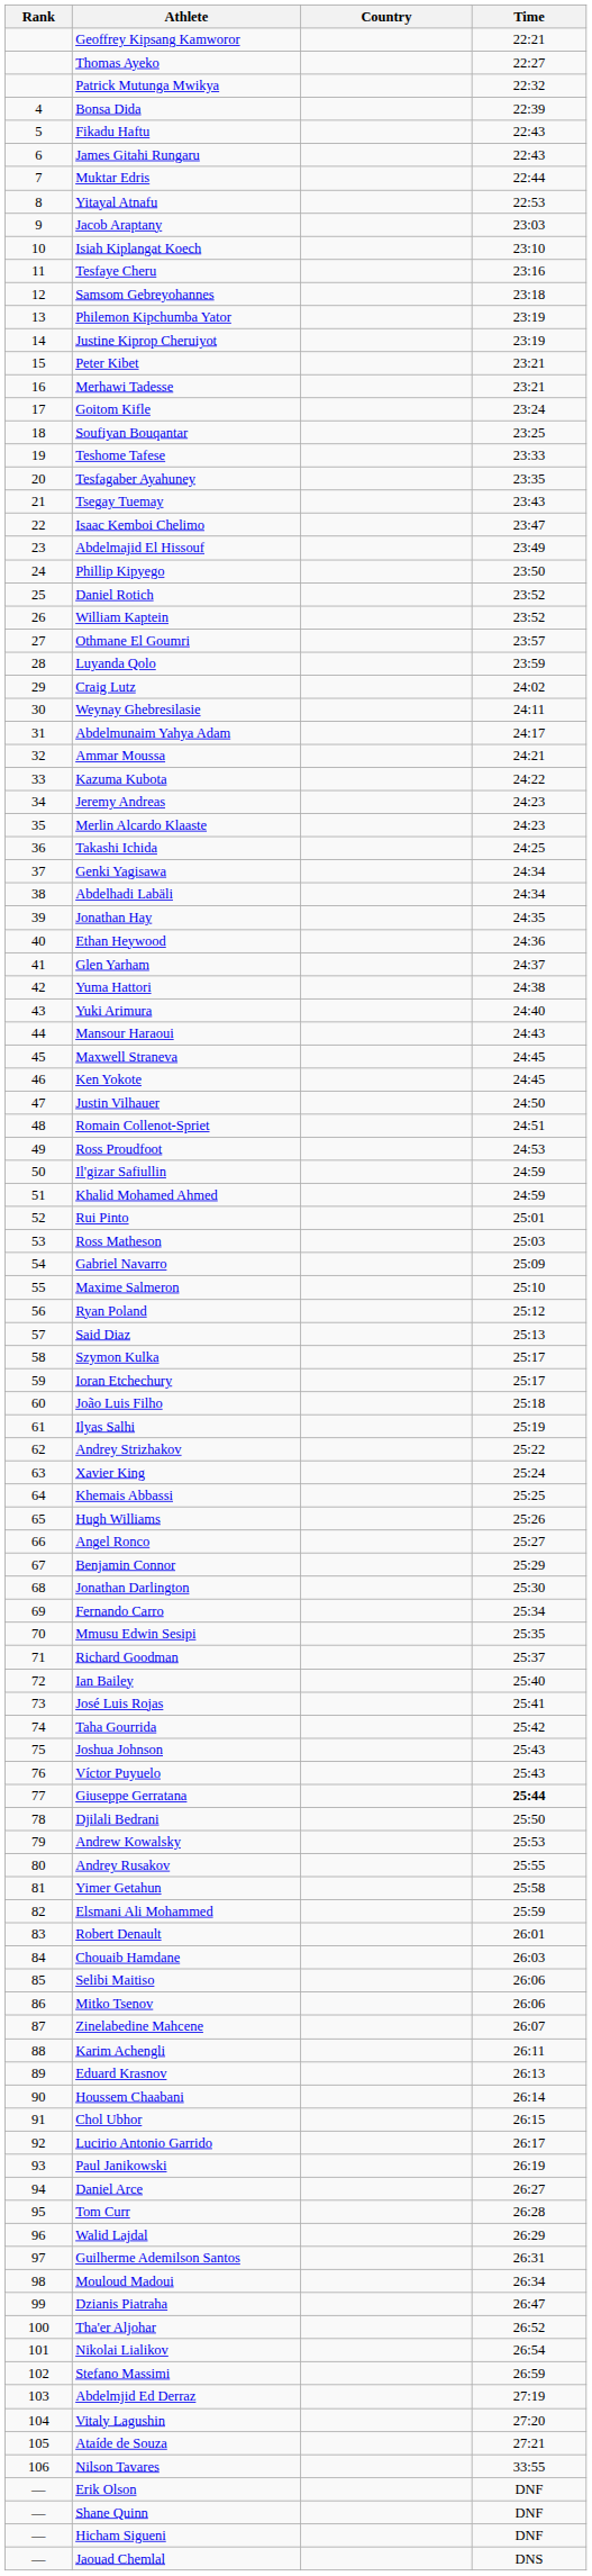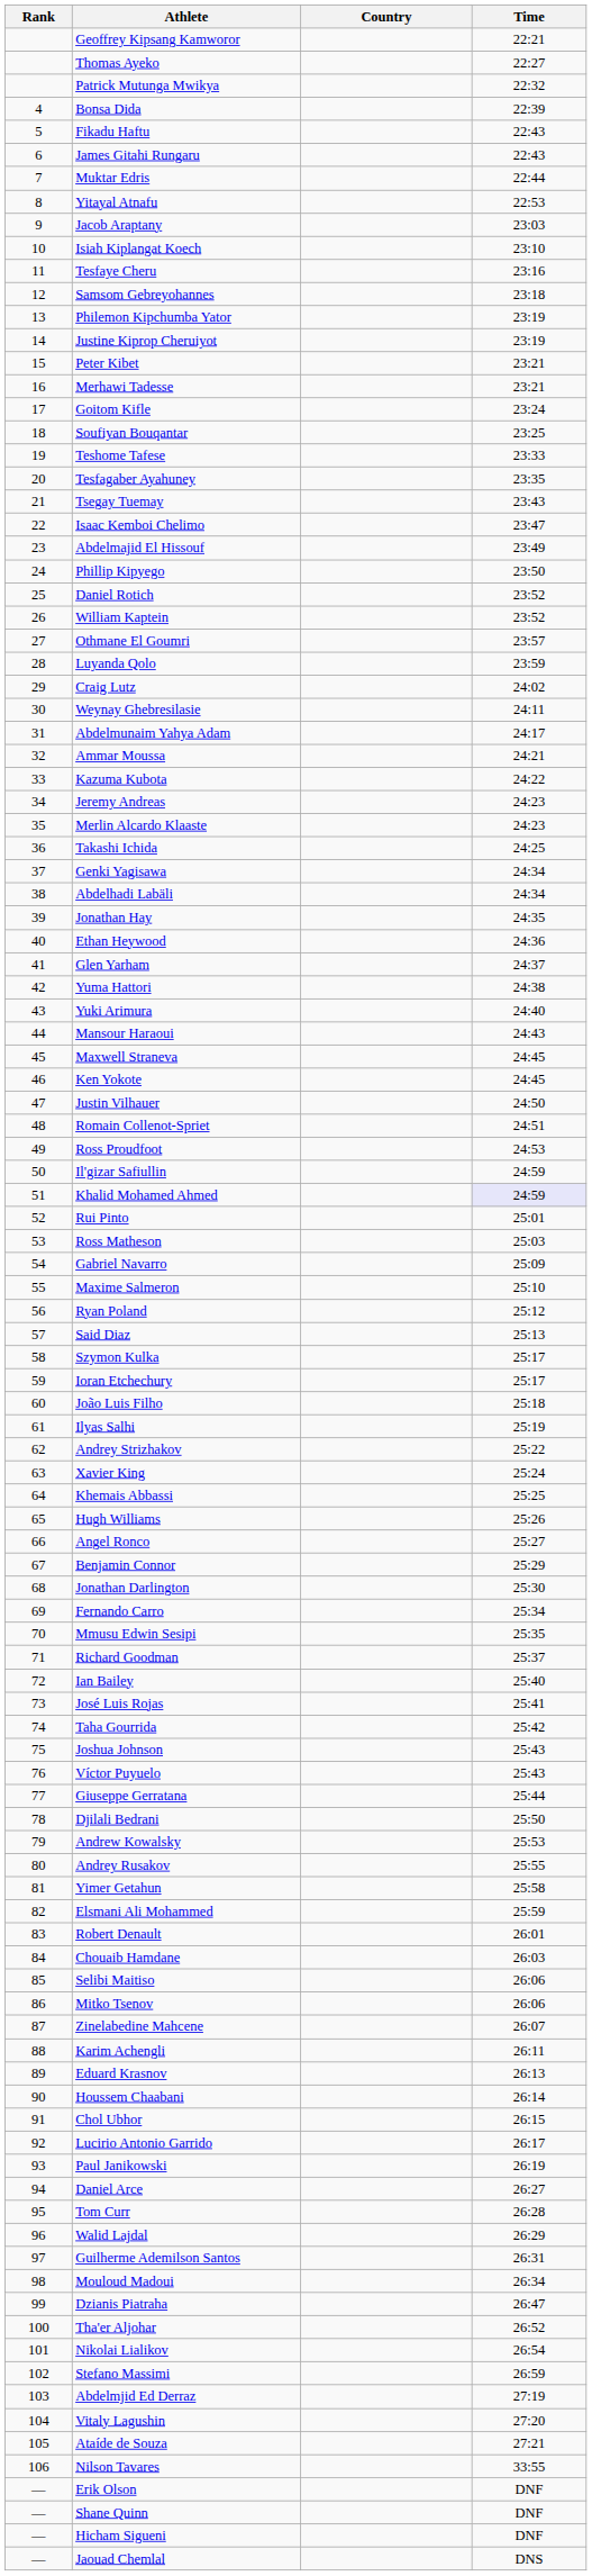Khalid Mohamed Ahmed | Time: no background -> lavender background
Giuseppe Gerratana | Time: bold -> normal
